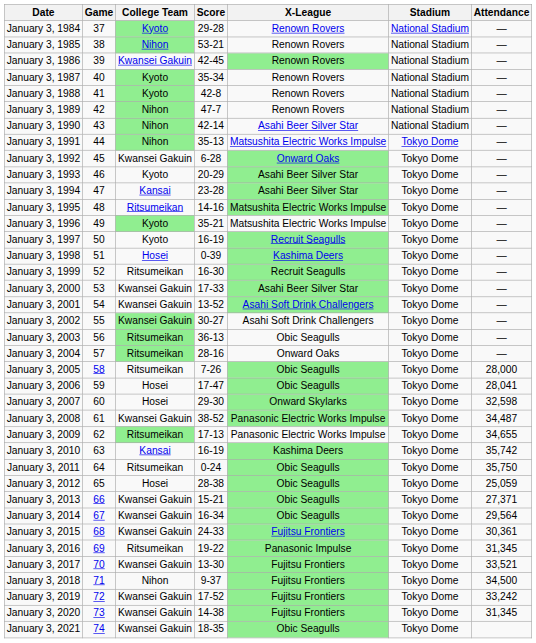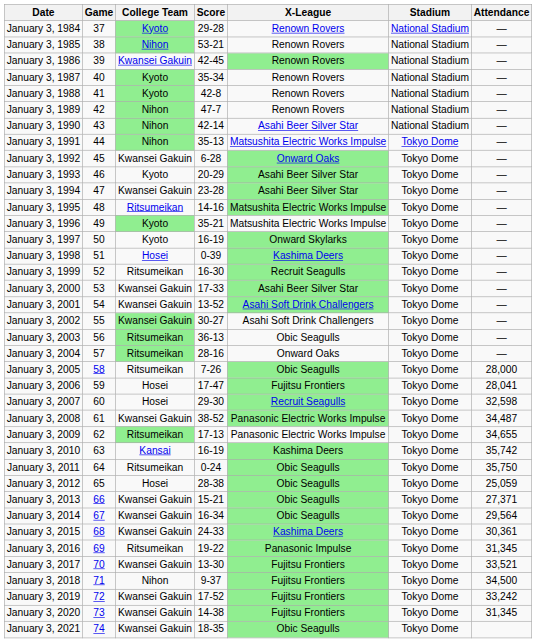January 3, 1994 | College Team: Kansai -> Kwansei Gakuin
January 3, 1997 | X-League: Recruit Seagulls -> Onward Skylarks
January 3, 2006 | X-League: Obic Seagulls -> Fujitsu Frontiers
January 3, 2007 | X-League: Onward Skylarks -> Recruit Seagulls
January 3, 2015 | X-League: Fujitsu Frontiers -> Kashima Deers
